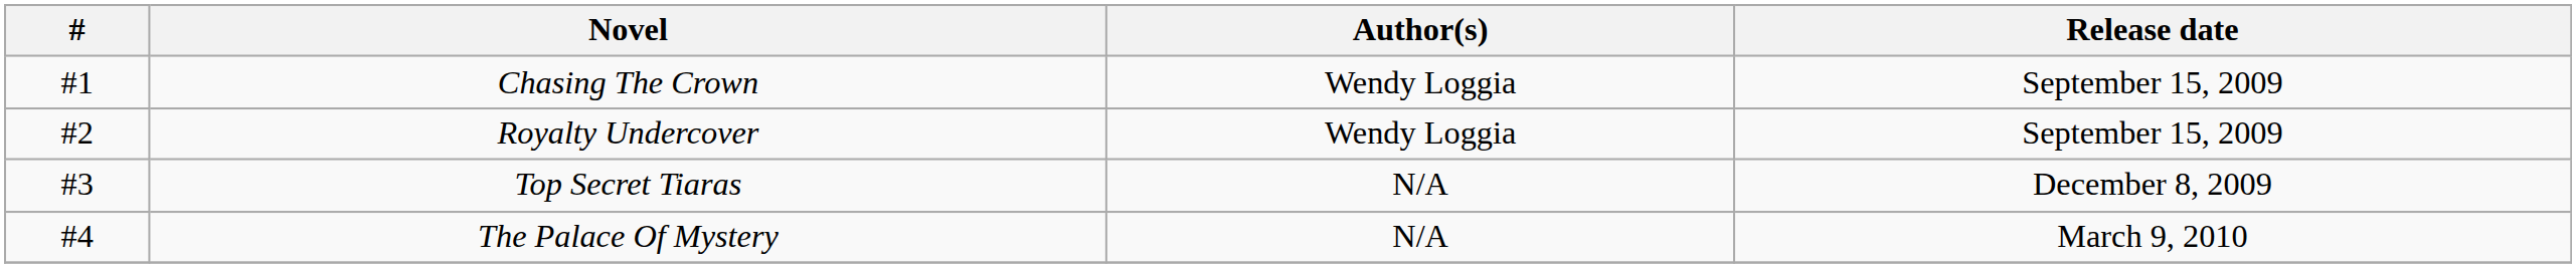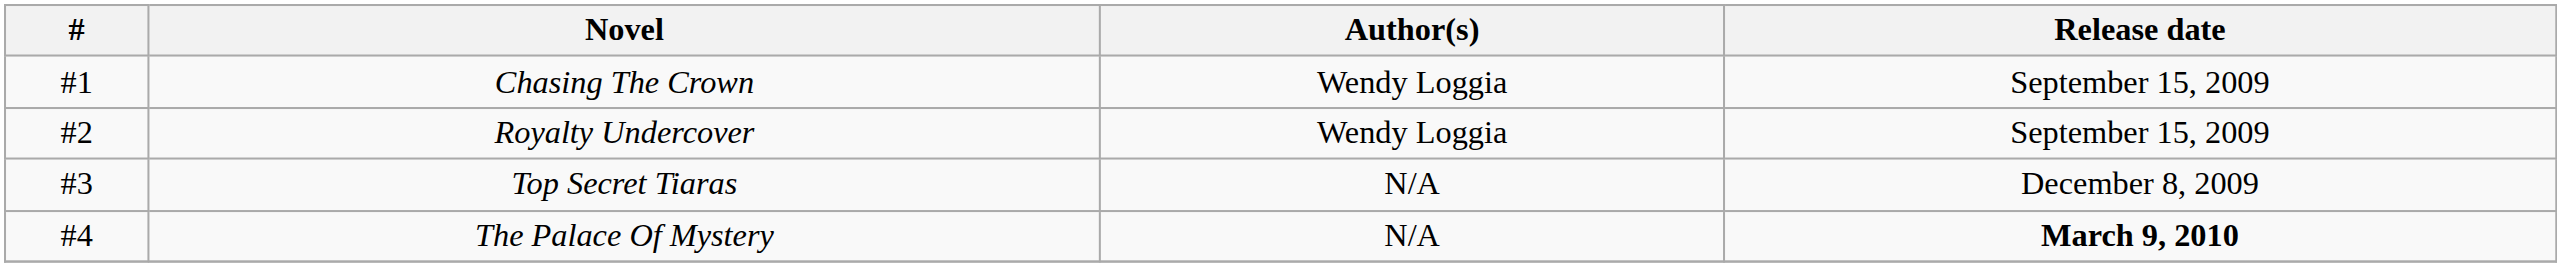The Palace Of Mystery | Release date: normal -> bold
